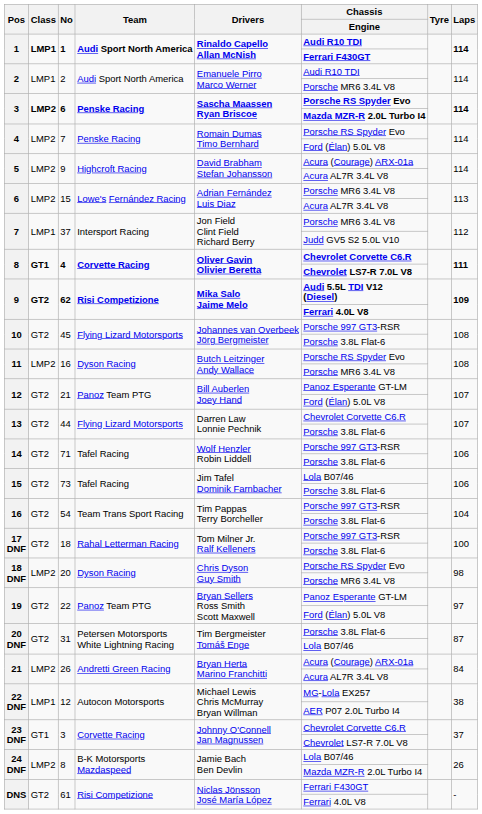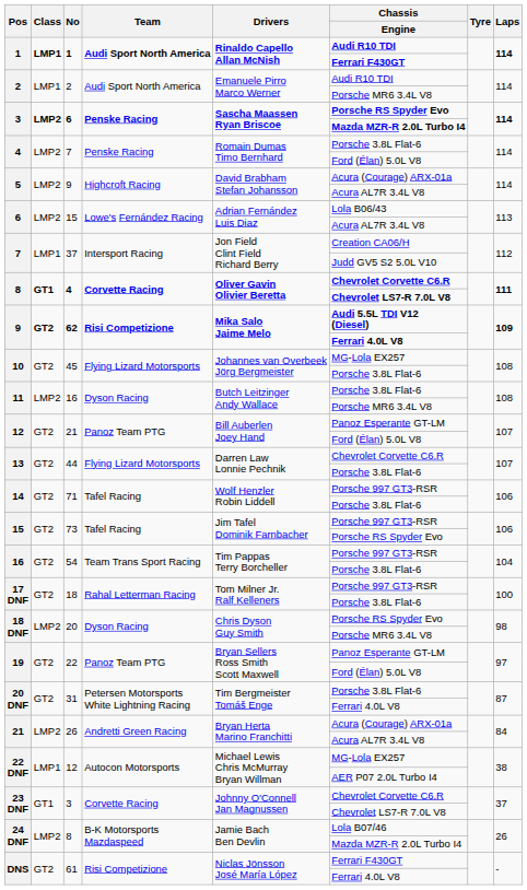row 9 | Chassis / Engine: Porsche RS Spyder Evo -> Porsche 3.8L Flat-6
row 13 | Chassis / Engine: Porsche MR6 3.4L V8 -> Lola B06/43
row 15 | Chassis / Engine: Porsche MR6 3.4L V8 -> Creation CA06/H
row 21 | Chassis / Engine: Porsche 997 GT3-RSR -> MG-Lola EX257
row 23 | Chassis / Engine: Porsche RS Spyder Evo -> Porsche 3.8L Flat-6
row 31 | Chassis / Engine: Lola B07/46 -> Porsche 997 GT3-RSR
row 32 | Chassis / Engine: Porsche 3.8L Flat-6 -> Porsche RS Spyder Evo
row 42 | Chassis / Engine: Lola B07/46 -> Ferrari 4.0L V8
